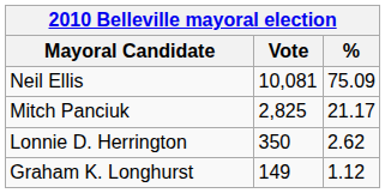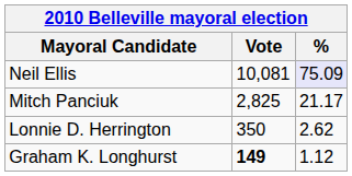Neil Ellis | %: no background -> lavender background
Graham K. Longhurst | Vote: normal -> bold
